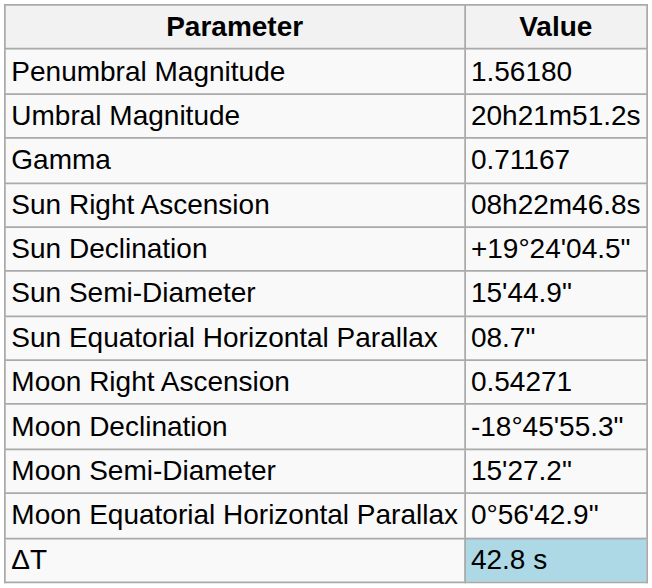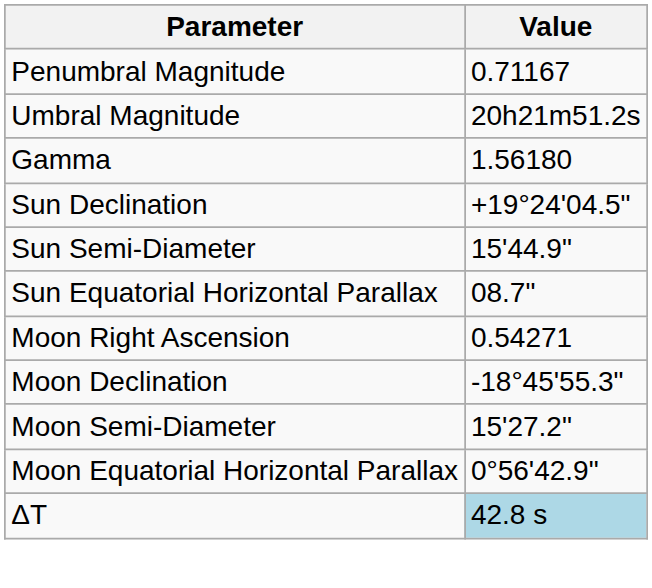Penumbral Magnitude | Value: 1.56180 -> 0.71167
Gamma | Value: 0.71167 -> 1.56180
- row: Sun Right Ascension | 08h22m46.8s
